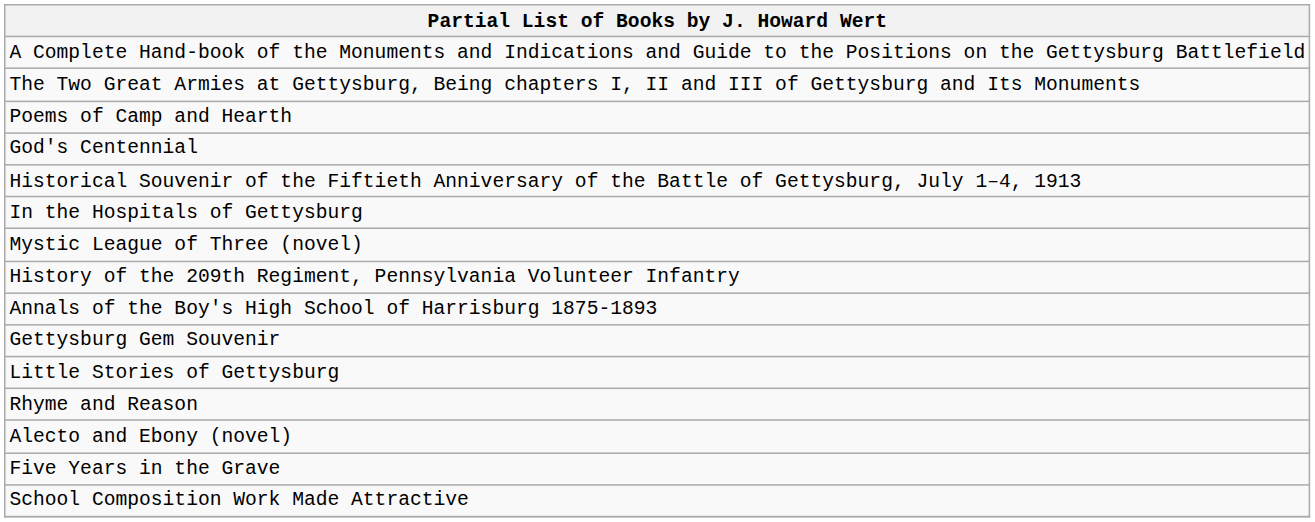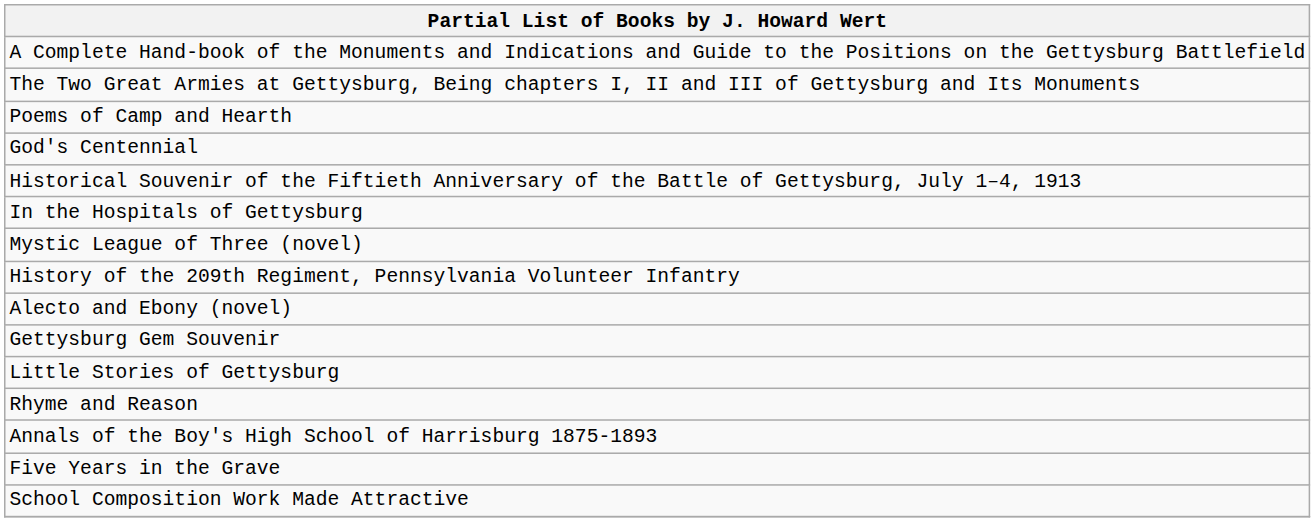row 10 | column 1: Annals of the Boy's High School of Harrisburg 1875-1893 -> Alecto and Ebony (novel)
row 14 | column 1: Alecto and Ebony (novel) -> Annals of the Boy's High School of Harrisburg 1875-1893
